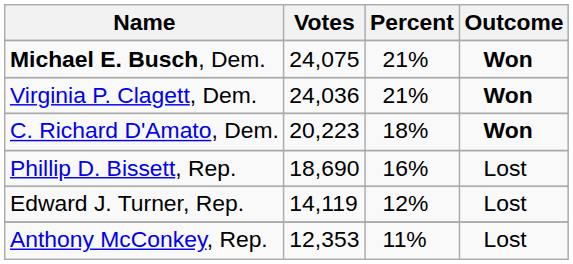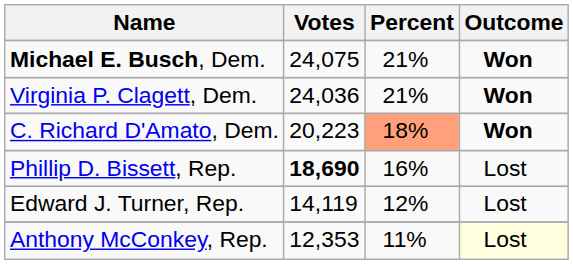C. Richard D'Amato, Dem. | Percent: no background -> lightsalmon background
Phillip D. Bissett, Rep. | Votes: normal -> bold
Anthony McConkey, Rep. | Outcome: no background -> lightyellow background
